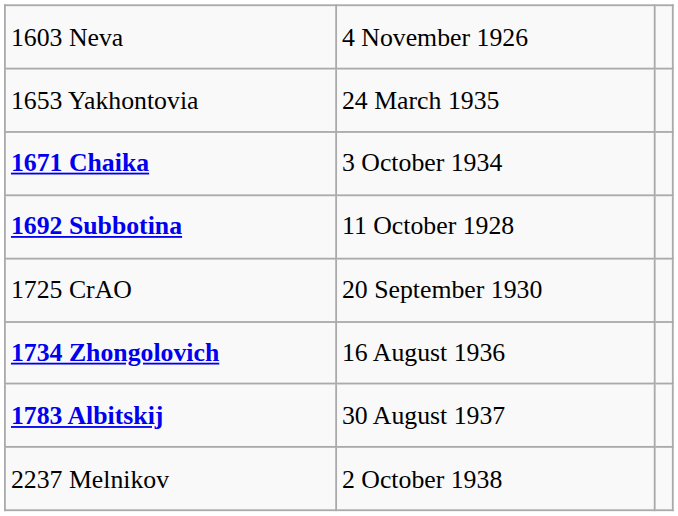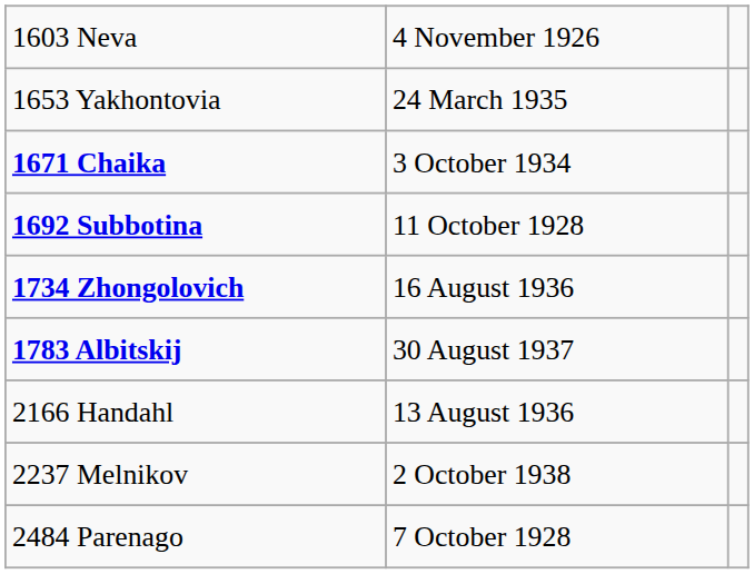- row: 1725 CrAO | 20 September 1930
+ row: 2166 Handahl | 13 August 1936
+ row: 2484 Parenago | 7 October 1928
